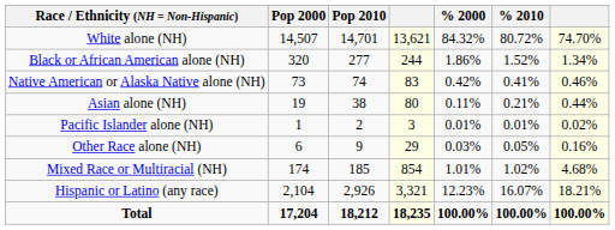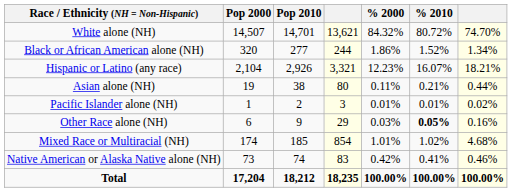rows swapped: Native American or Alaska Native alone (NH) <-> Hispanic or Latino (any race)
Other Race alone (NH) | % 2010: normal -> bold
